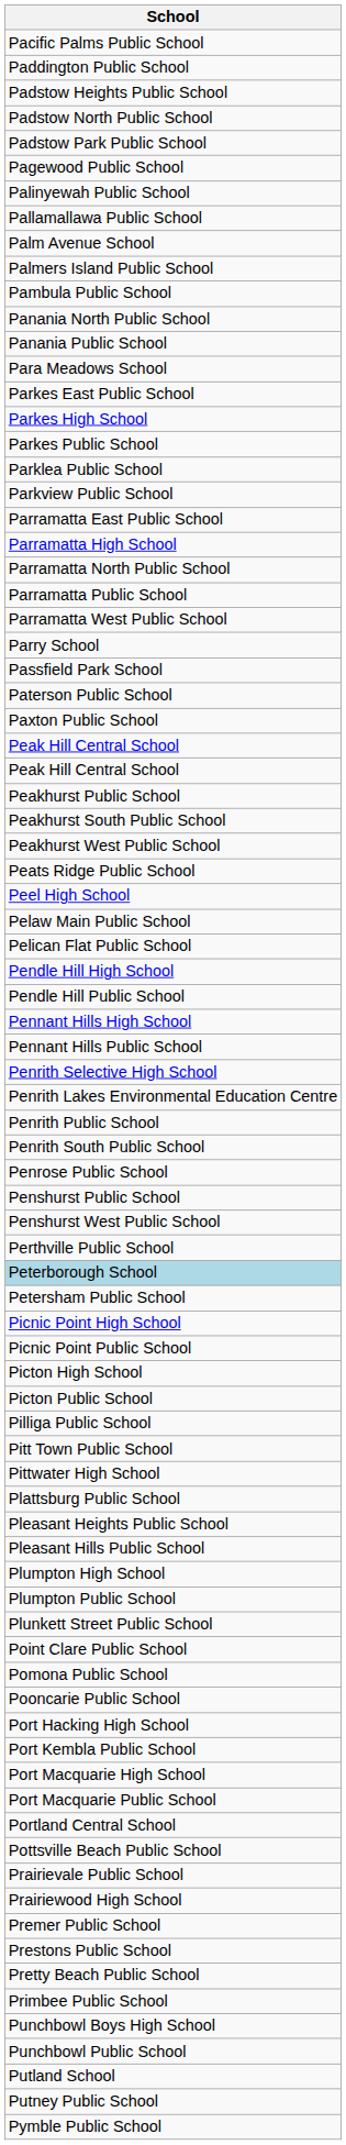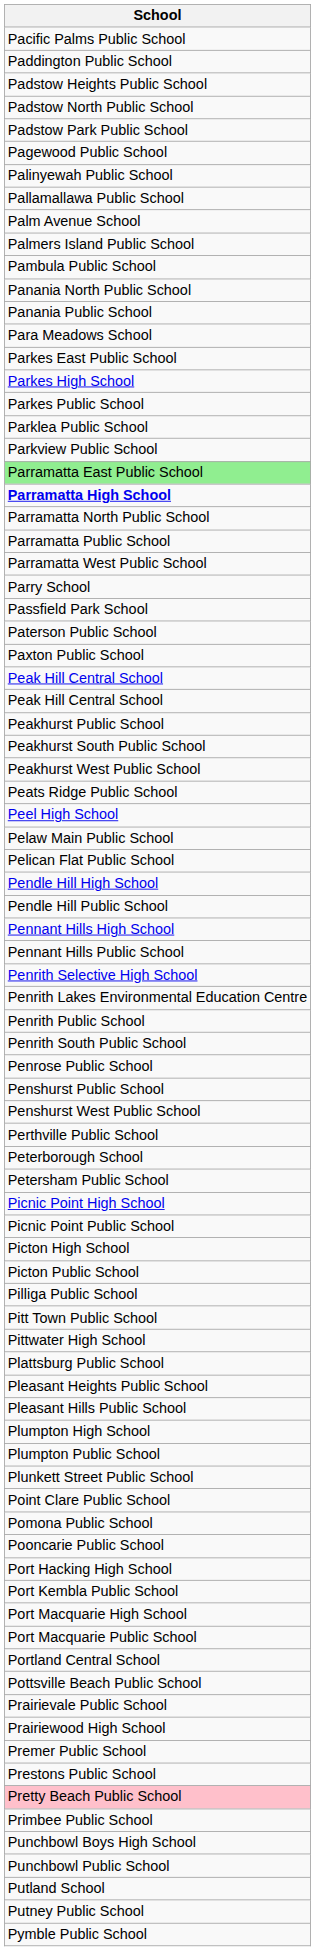row 21 | column 1: no background -> lightgreen background
row 22 | column 1: normal -> bold
row 51 | column 1: lightblue background -> no background
row 79 | column 1: no background -> pink background
